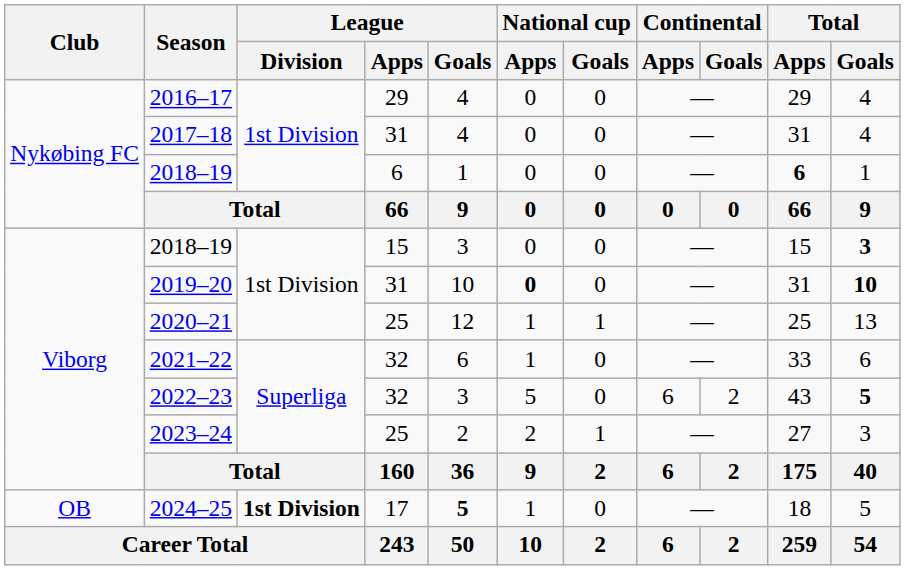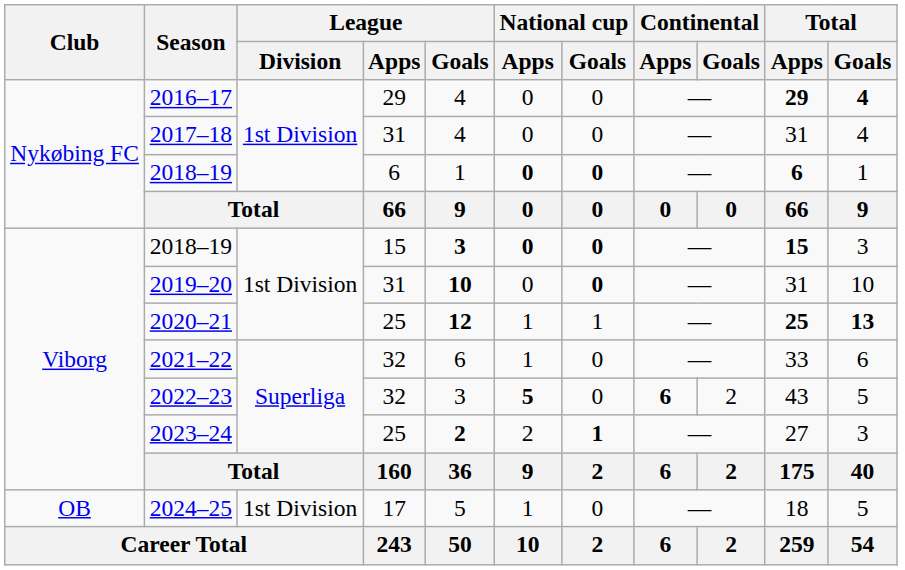2016–17 | Total / Apps: normal -> bold
2016–17 | Total / Goals: normal -> bold
2018–19 / 6 | National cup / Apps: normal -> bold
2018–19 / 6 | National cup / Goals: normal -> bold
2018–19 / 15 | League / Goals: normal -> bold
2018–19 / 15 | National cup / Apps: normal -> bold
2018–19 / 15 | National cup / Goals: normal -> bold
2018–19 / 15 | Total / Apps: normal -> bold
2018–19 / 15 | Total / Goals: bold -> normal
2019–20 | League / Goals: normal -> bold
2019–20 | National cup / Apps: bold -> normal
2019–20 | National cup / Goals: normal -> bold
2019–20 | Total / Goals: bold -> normal
2020–21 | League / Goals: normal -> bold
2020–21 | Total / Apps: normal -> bold
2020–21 | Total / Goals: normal -> bold
2022–23 | National cup / Apps: normal -> bold
2022–23 | Continental / Apps: normal -> bold
2022–23 | Total / Goals: bold -> normal
2023–24 | League / Goals: normal -> bold
2023–24 | National cup / Goals: normal -> bold
2024–25 | League / Division: bold -> normal
2024–25 | League / Goals: bold -> normal
